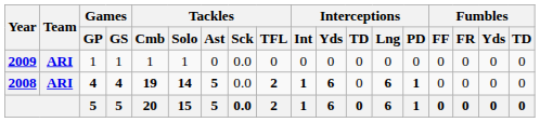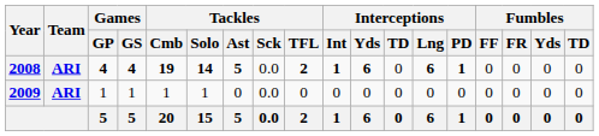rows swapped: 2008 <-> 2009
